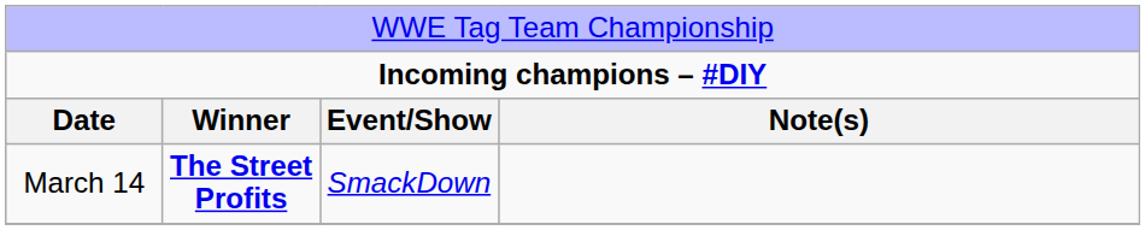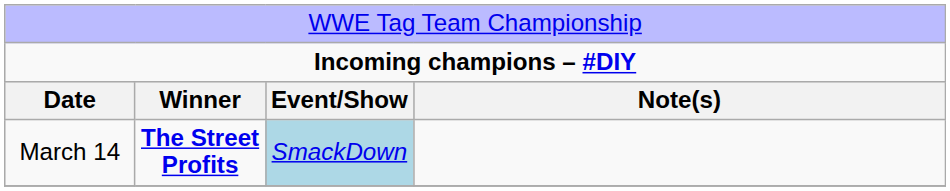March 14 | column 3: no background -> lightblue background
